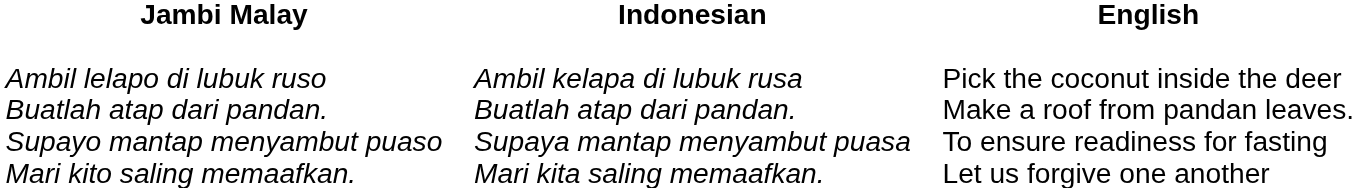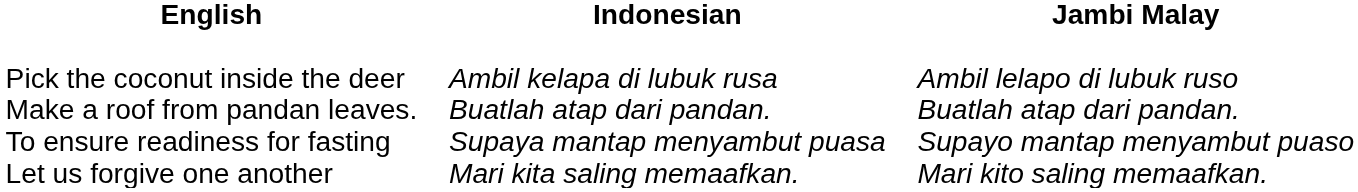columns swapped: Jambi Malay <-> English
